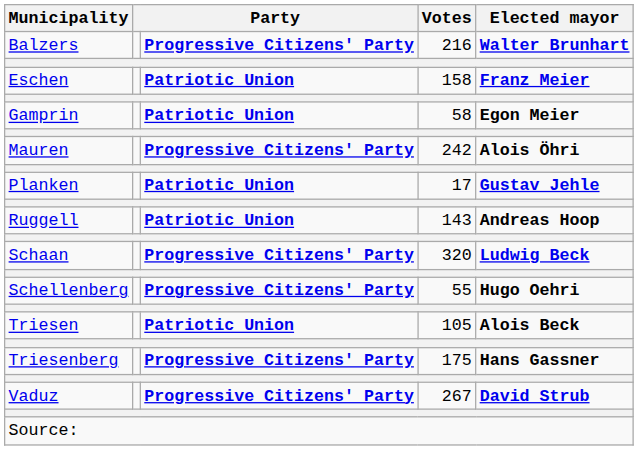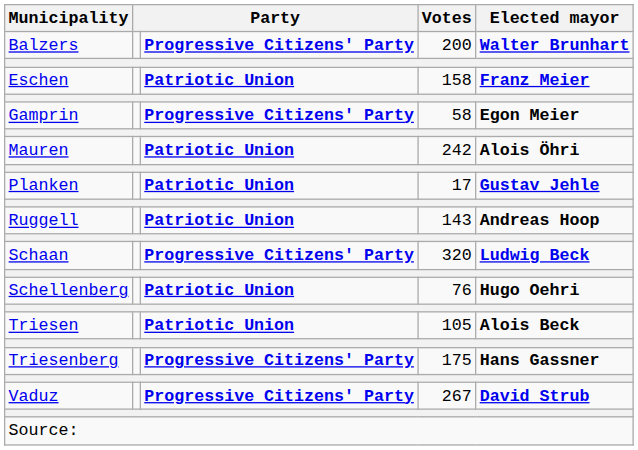Balzers | Votes: 216 -> 200
Gamprin | column 3: Patriotic Union -> Progressive Citizens' Party
Mauren | column 3: Progressive Citizens' Party -> Patriotic Union
Schellenberg | column 3: Progressive Citizens' Party -> Patriotic Union
Schellenberg | Votes: 55 -> 76
